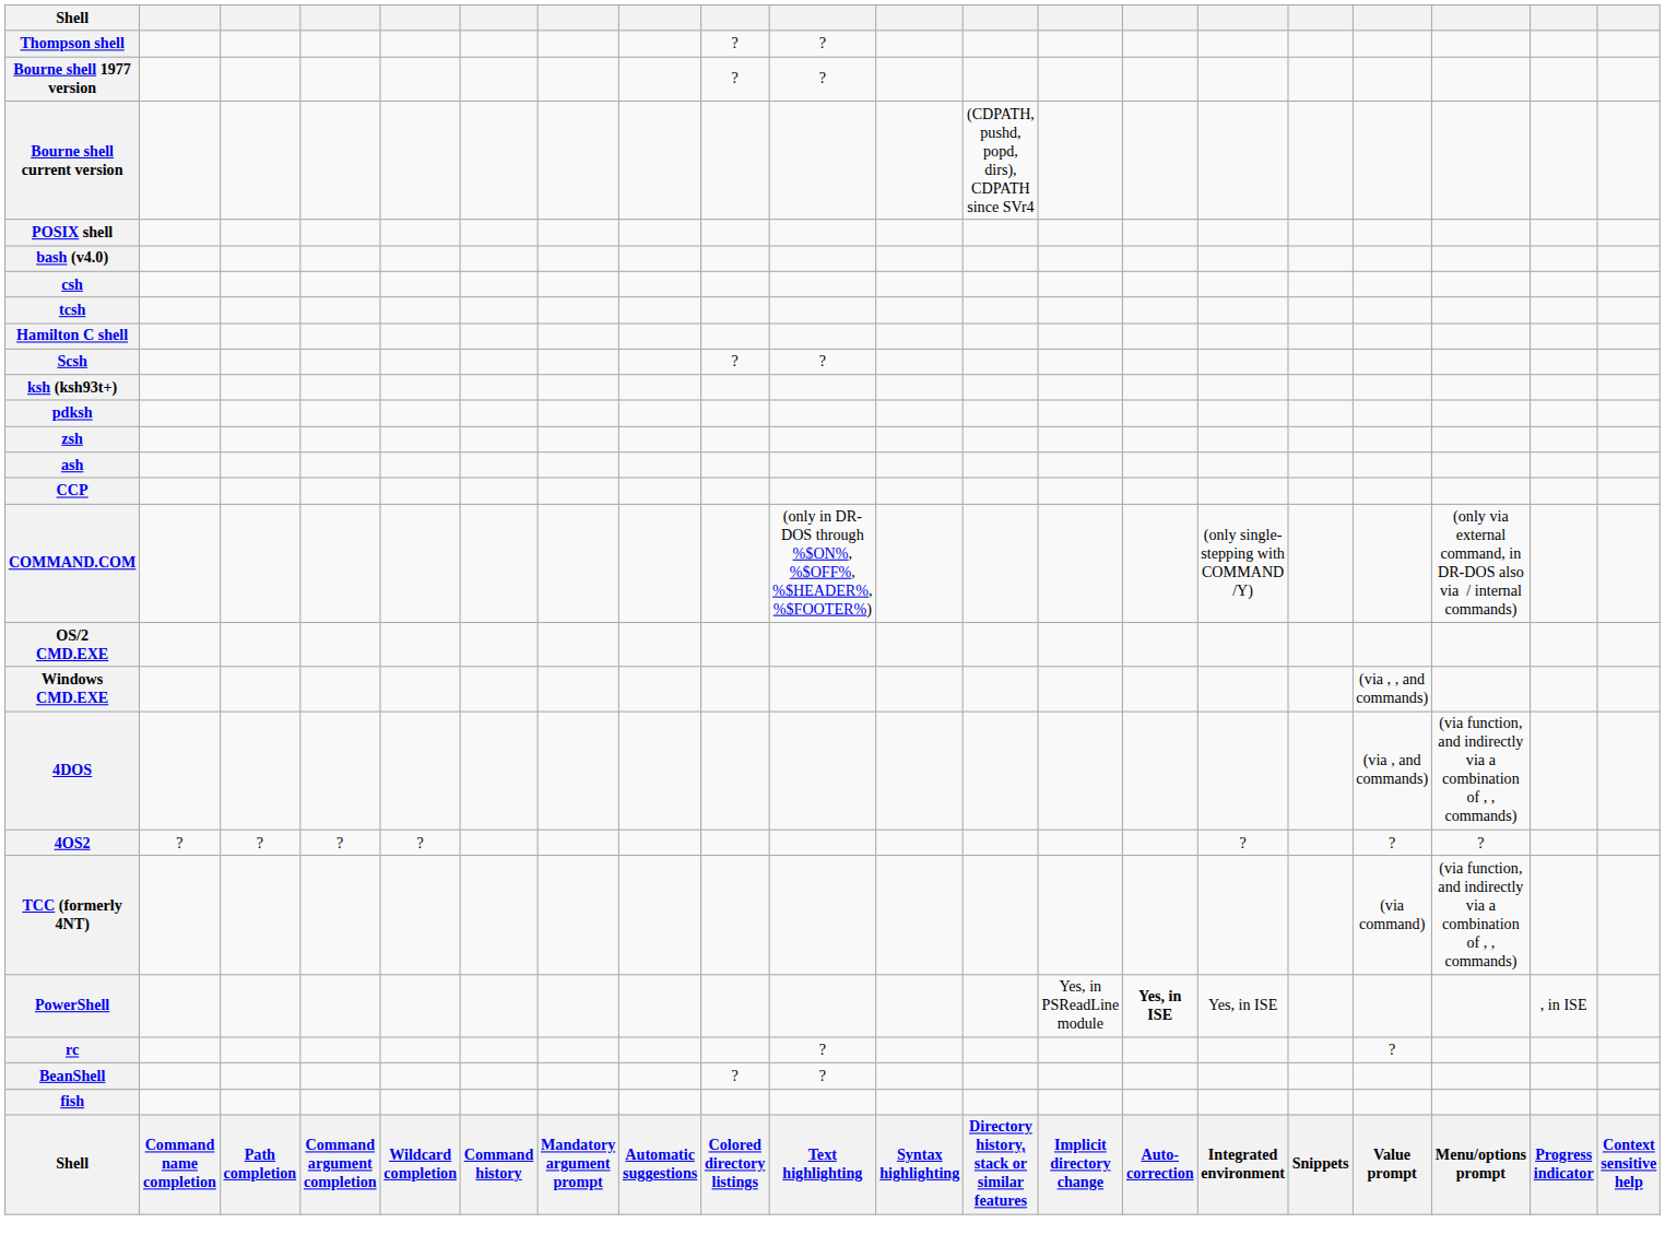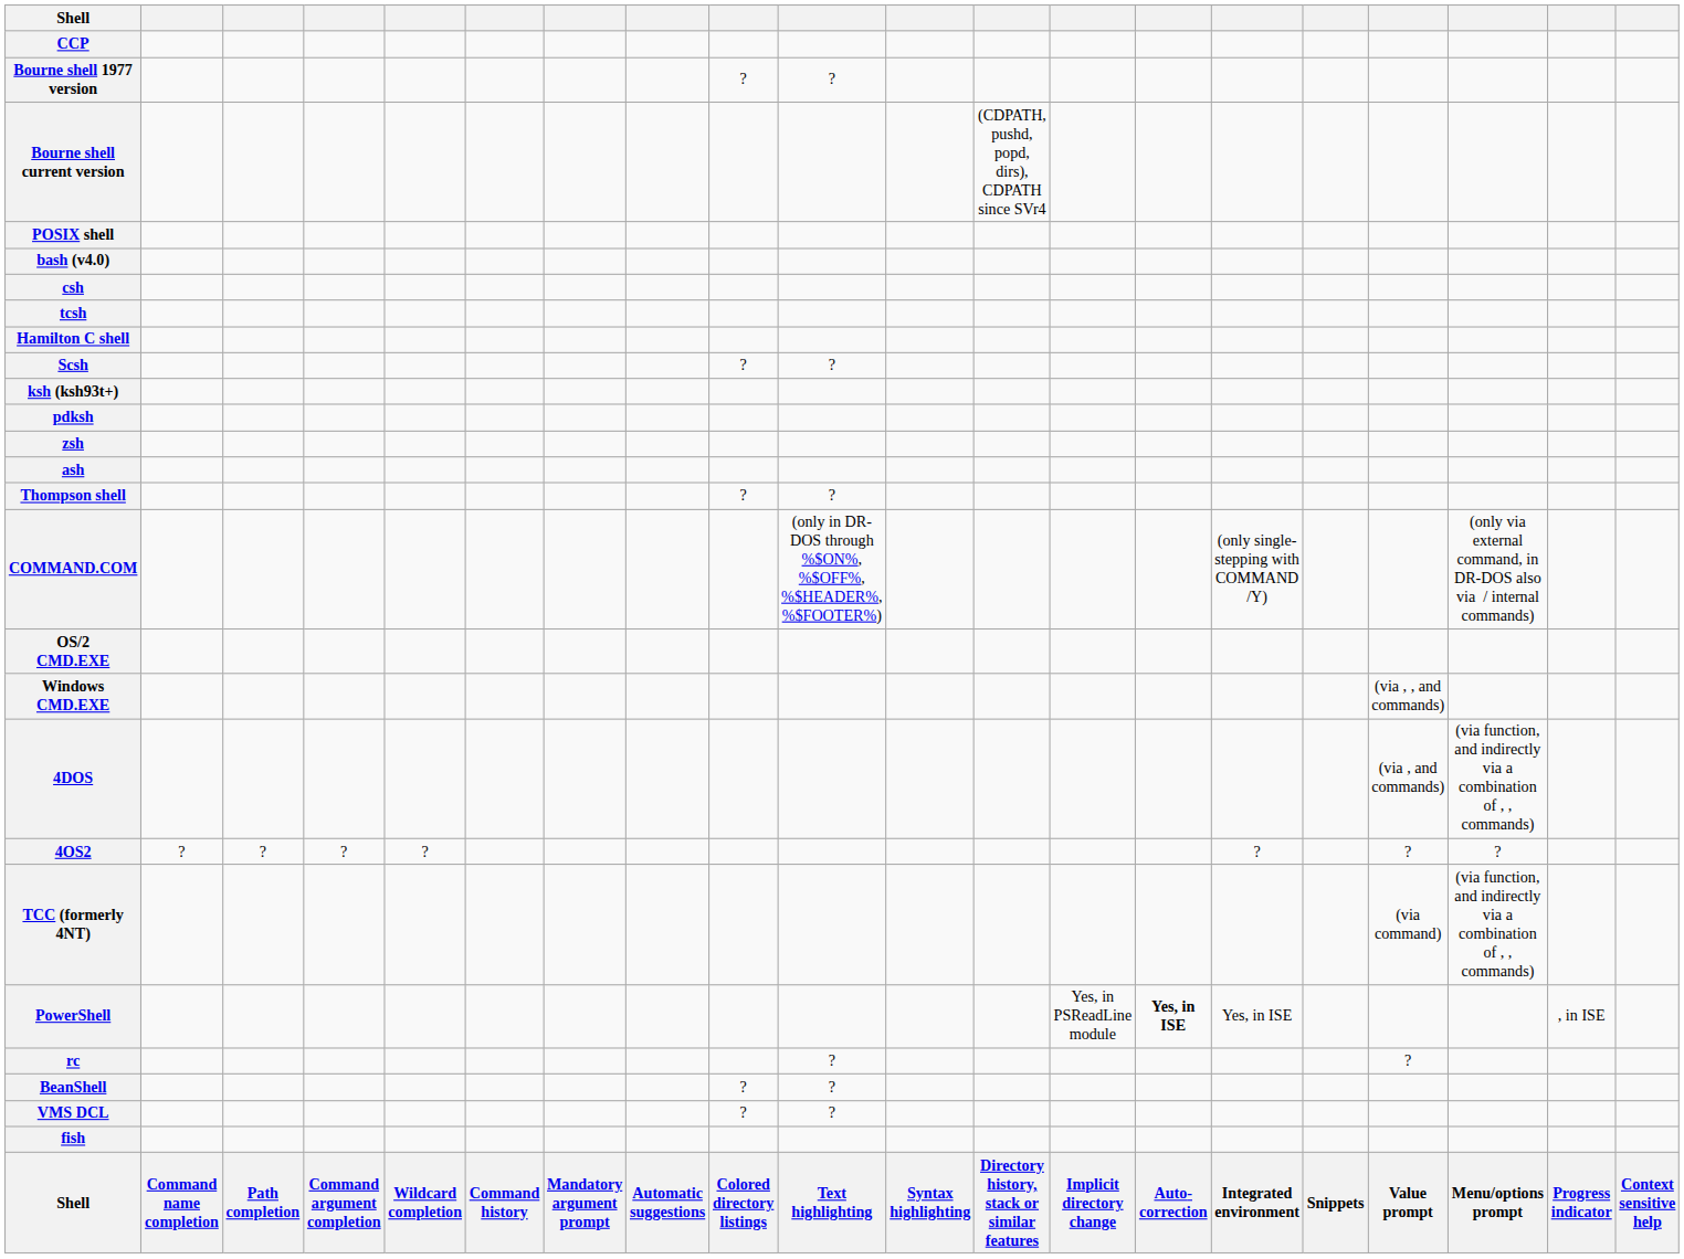rows swapped: Thompson shell <-> CCP
+ row: VMS DCL | ? | ?
